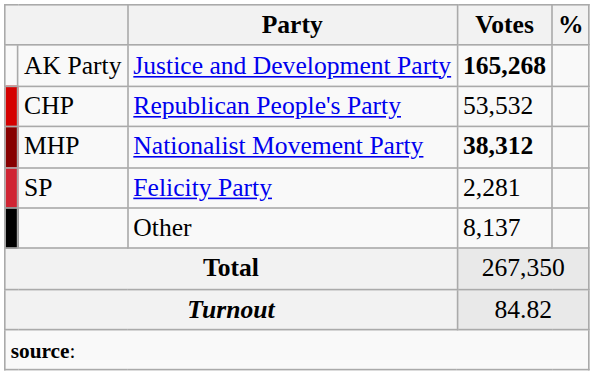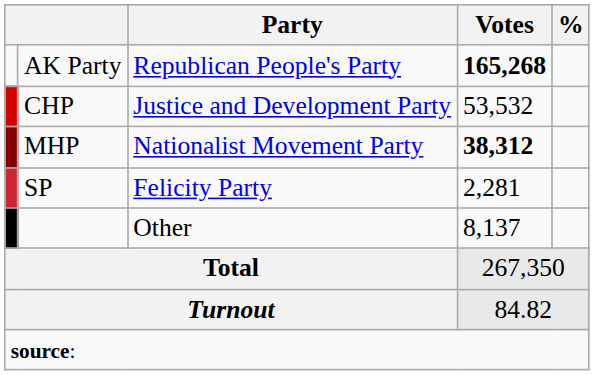AK Party | Party: Justice and Development Party -> Republican People's Party
CHP | Party: Republican People's Party -> Justice and Development Party
